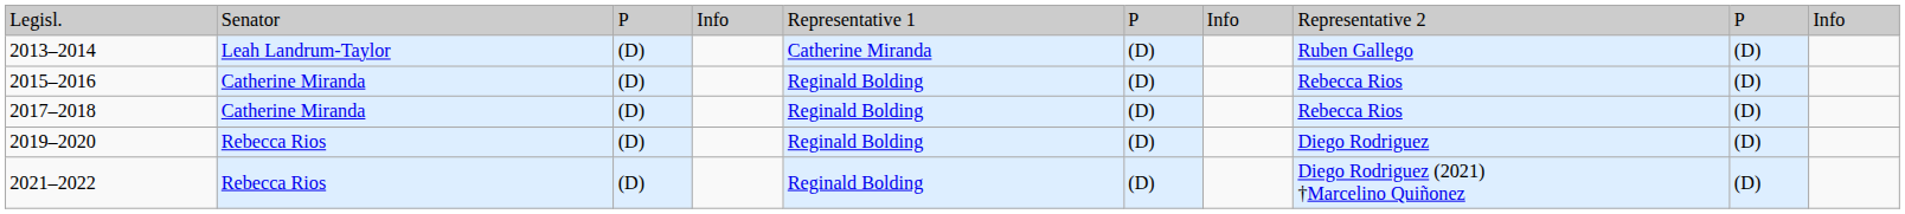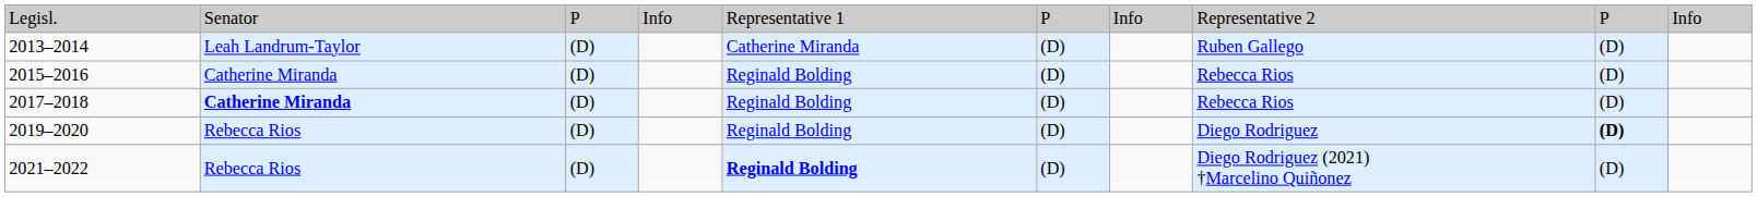2017–2018 | column 2: normal -> bold
2019–2020 | column 9: normal -> bold
2021–2022 | column 5: normal -> bold
